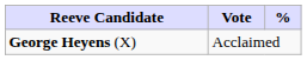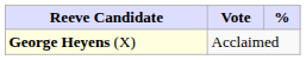George Heyens (X) | Reeve Candidate: no background -> lightyellow background
